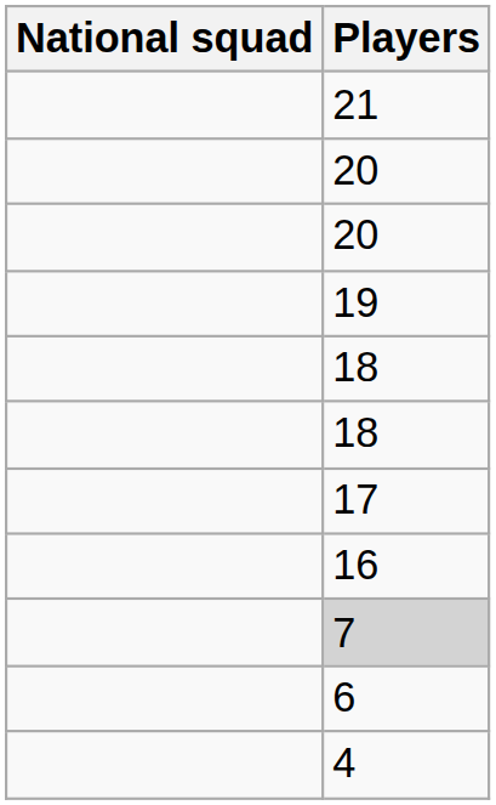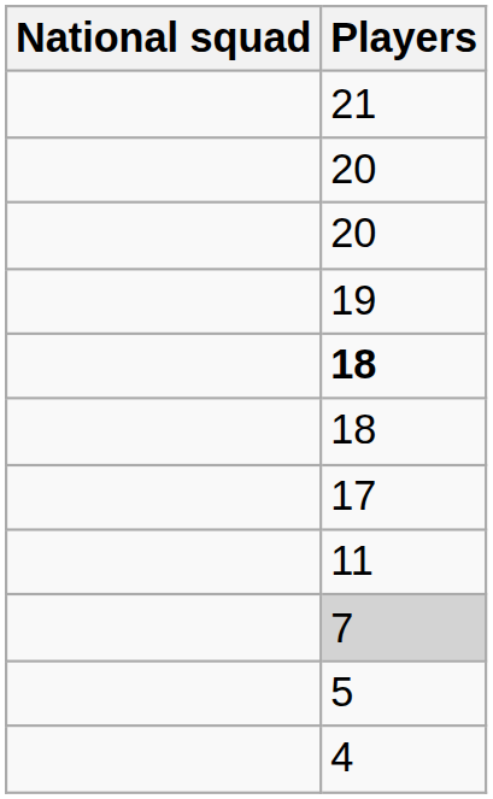row 6 | Players: normal -> bold
row 9 | Players: 16 -> 11
row 11 | Players: 6 -> 5
